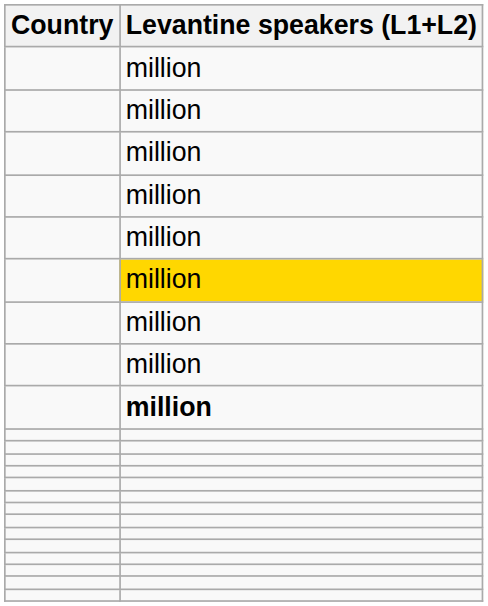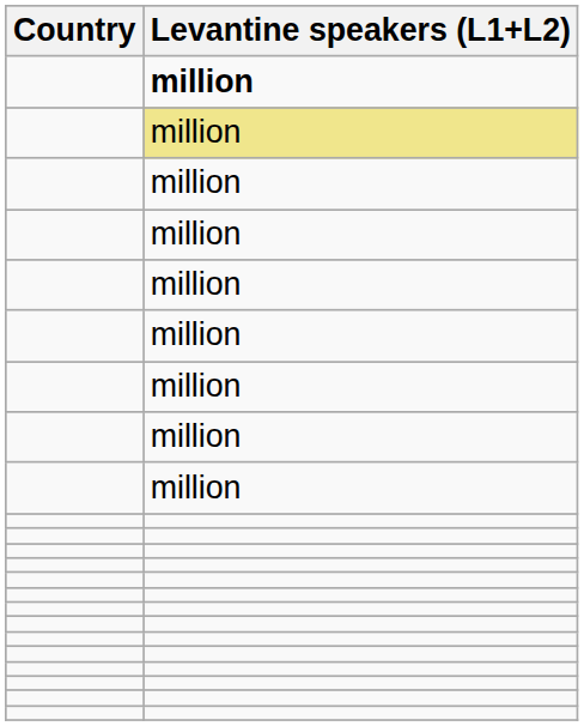row 2 | Levantine speakers (L1+L2): normal -> bold
row 3 | Levantine speakers (L1+L2): no background -> khaki background
row 7 | Levantine speakers (L1+L2): gold background -> no background
row 10 | Levantine speakers (L1+L2): bold -> normal
